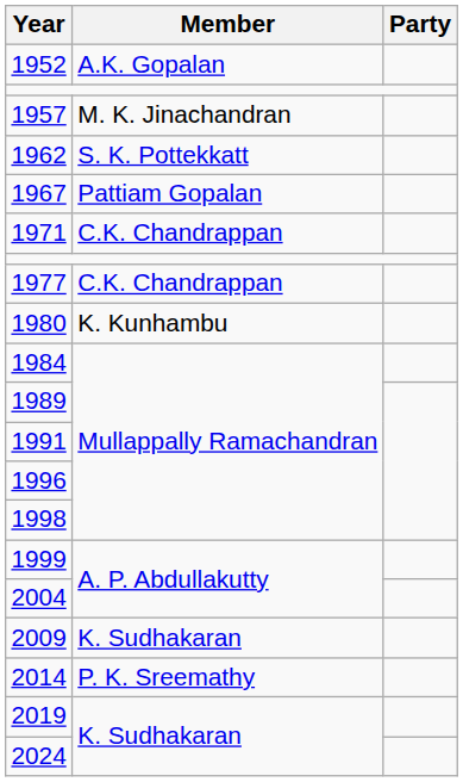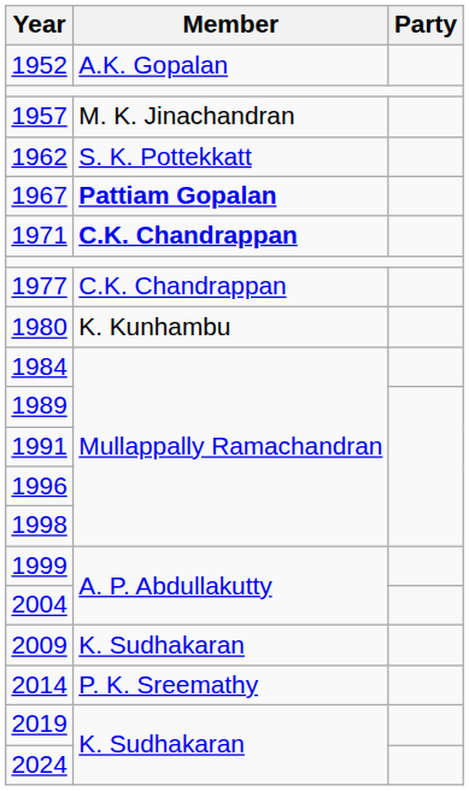1967 | Member: normal -> bold
1971 | Member: normal -> bold
